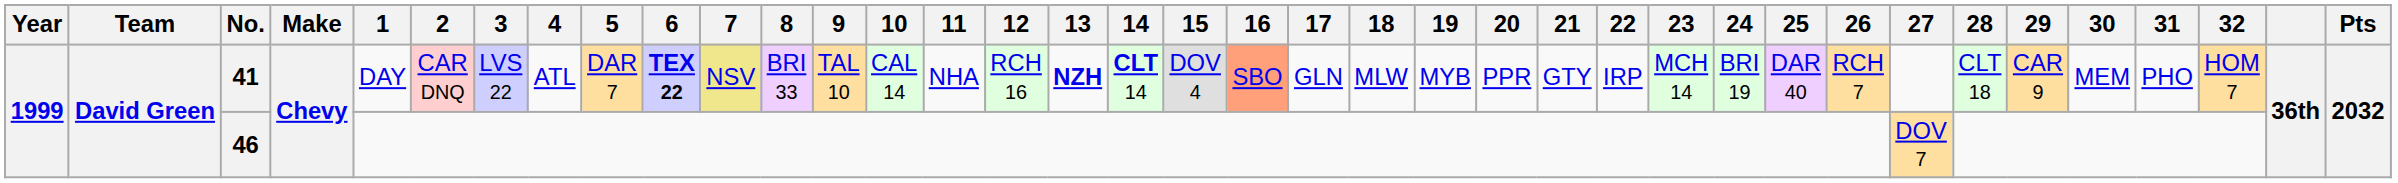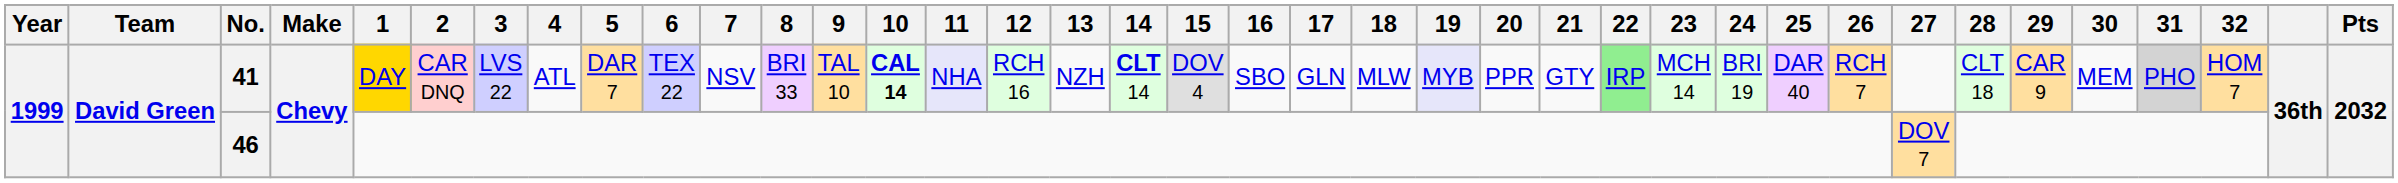41 | 1: no background -> gold background
41 | 6: bold -> normal
41 | 7: khaki background -> no background
41 | 10: normal -> bold
41 | 11: no background -> lavender background
41 | 13: bold -> normal
41 | 16: lightsalmon background -> no background
41 | 19: no background -> lavender background
41 | 22: no background -> lightgreen background
41 | 31: no background -> lightgrey background
